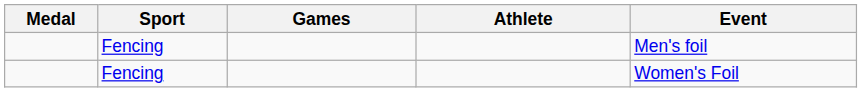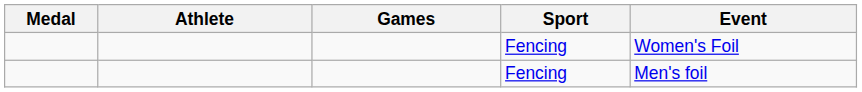columns swapped: Athlete <-> Sport
row 2 | Event: Men's foil -> Women's Foil
row 3 | Event: Women's Foil -> Men's foil
